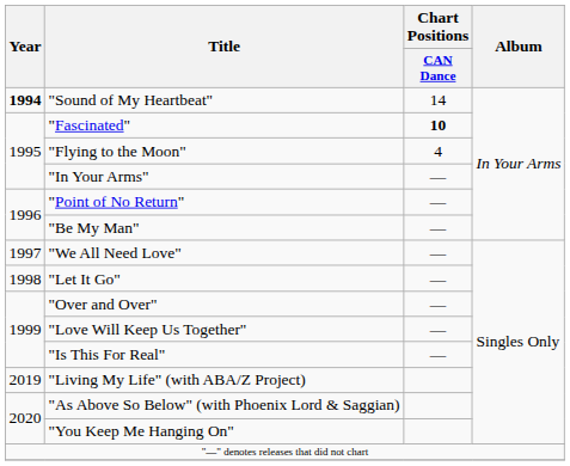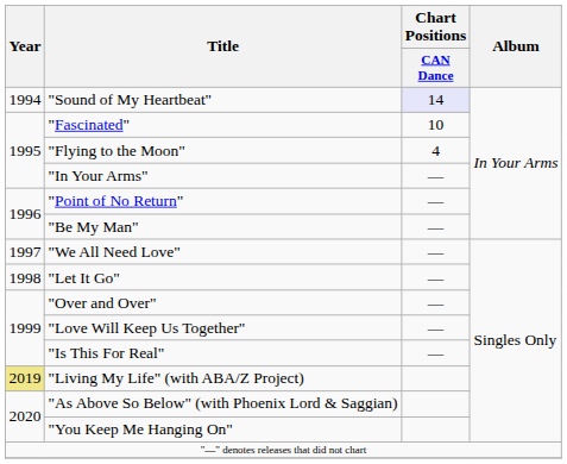"Sound of My Heartbeat" | Year: bold -> normal
"Sound of My Heartbeat" | Chart Positions / CAN Dance: no background -> lavender background
"Fascinated" | Chart Positions / CAN Dance: bold -> normal
"Living My Life" (with ABA/Z Project) | Year: no background -> khaki background
